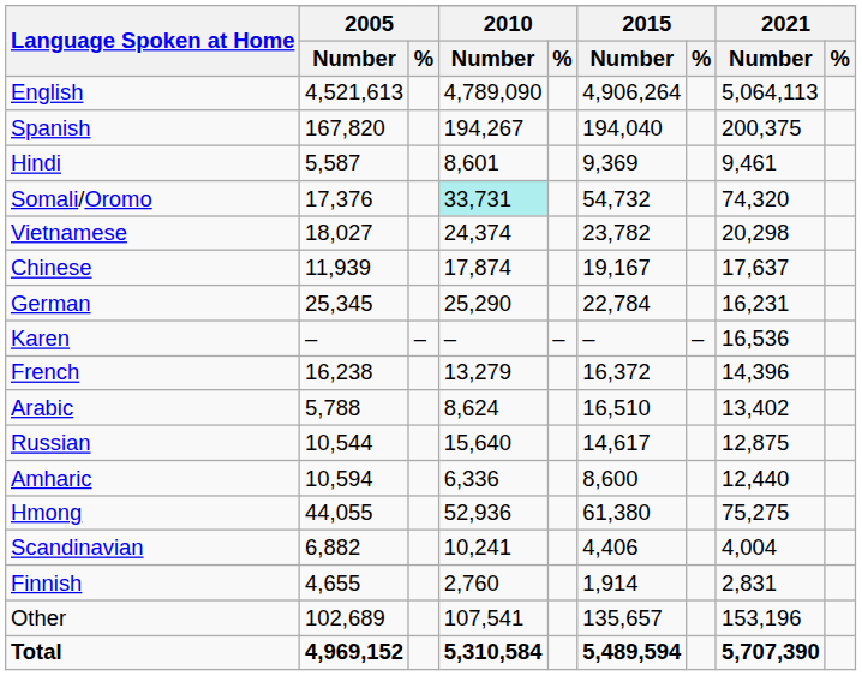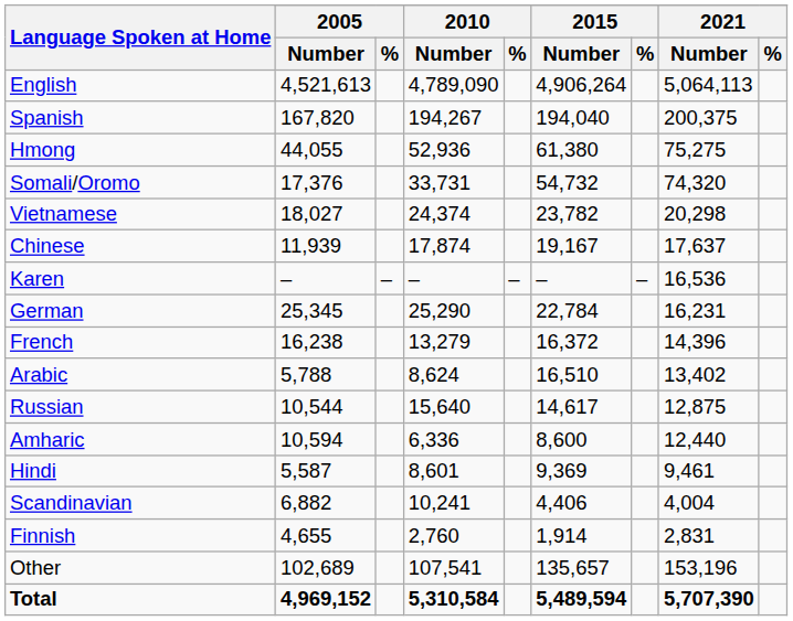rows swapped: Hmong <-> Hindi
Somali/Oromo | 2010 / Number: paleturquoise background -> no background
rows swapped: Karen <-> German
